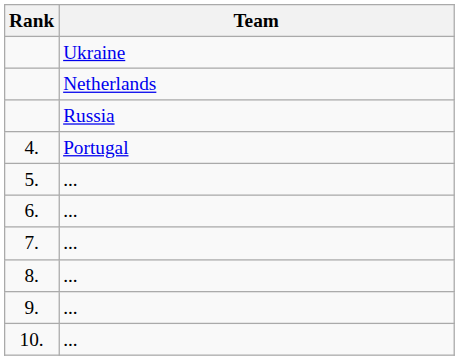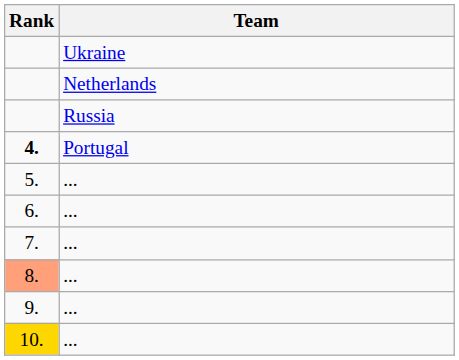row 5 | Rank: normal -> bold
row 9 | Rank: no background -> lightsalmon background
row 11 | Rank: no background -> gold background
